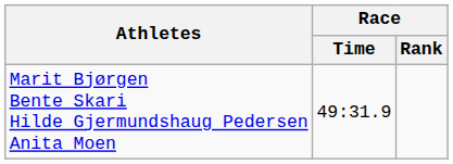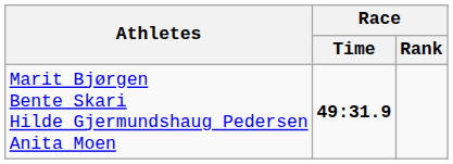row 3 | Race / Time: normal -> bold
